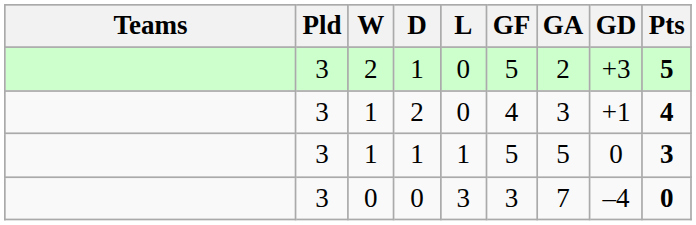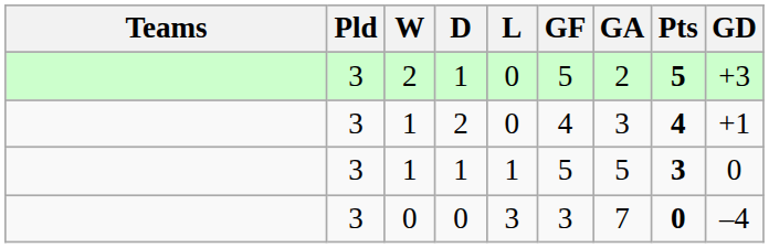columns swapped: GD <-> Pts
